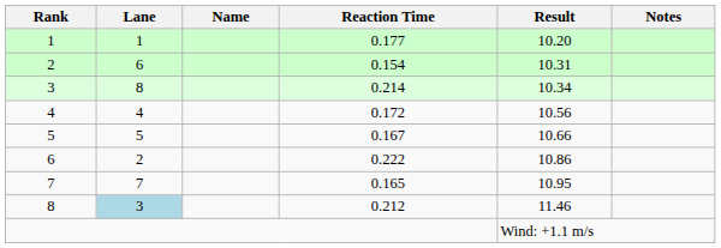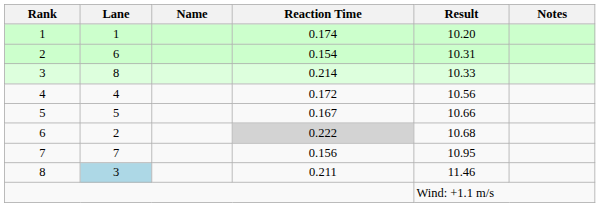row 2 | Reaction Time: 0.177 -> 0.174
row 4 | Result: 10.34 -> 10.33
row 7 | Reaction Time: no background -> lightgrey background
row 7 | Result: 10.86 -> 10.68
row 8 | Reaction Time: 0.165 -> 0.156
row 9 | Reaction Time: 0.212 -> 0.211
